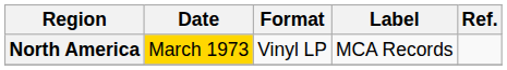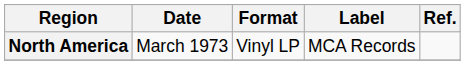North America | Date: gold background -> no background
